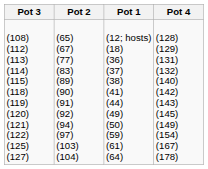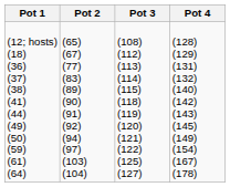columns swapped: Pot 1 <-> Pot 3
